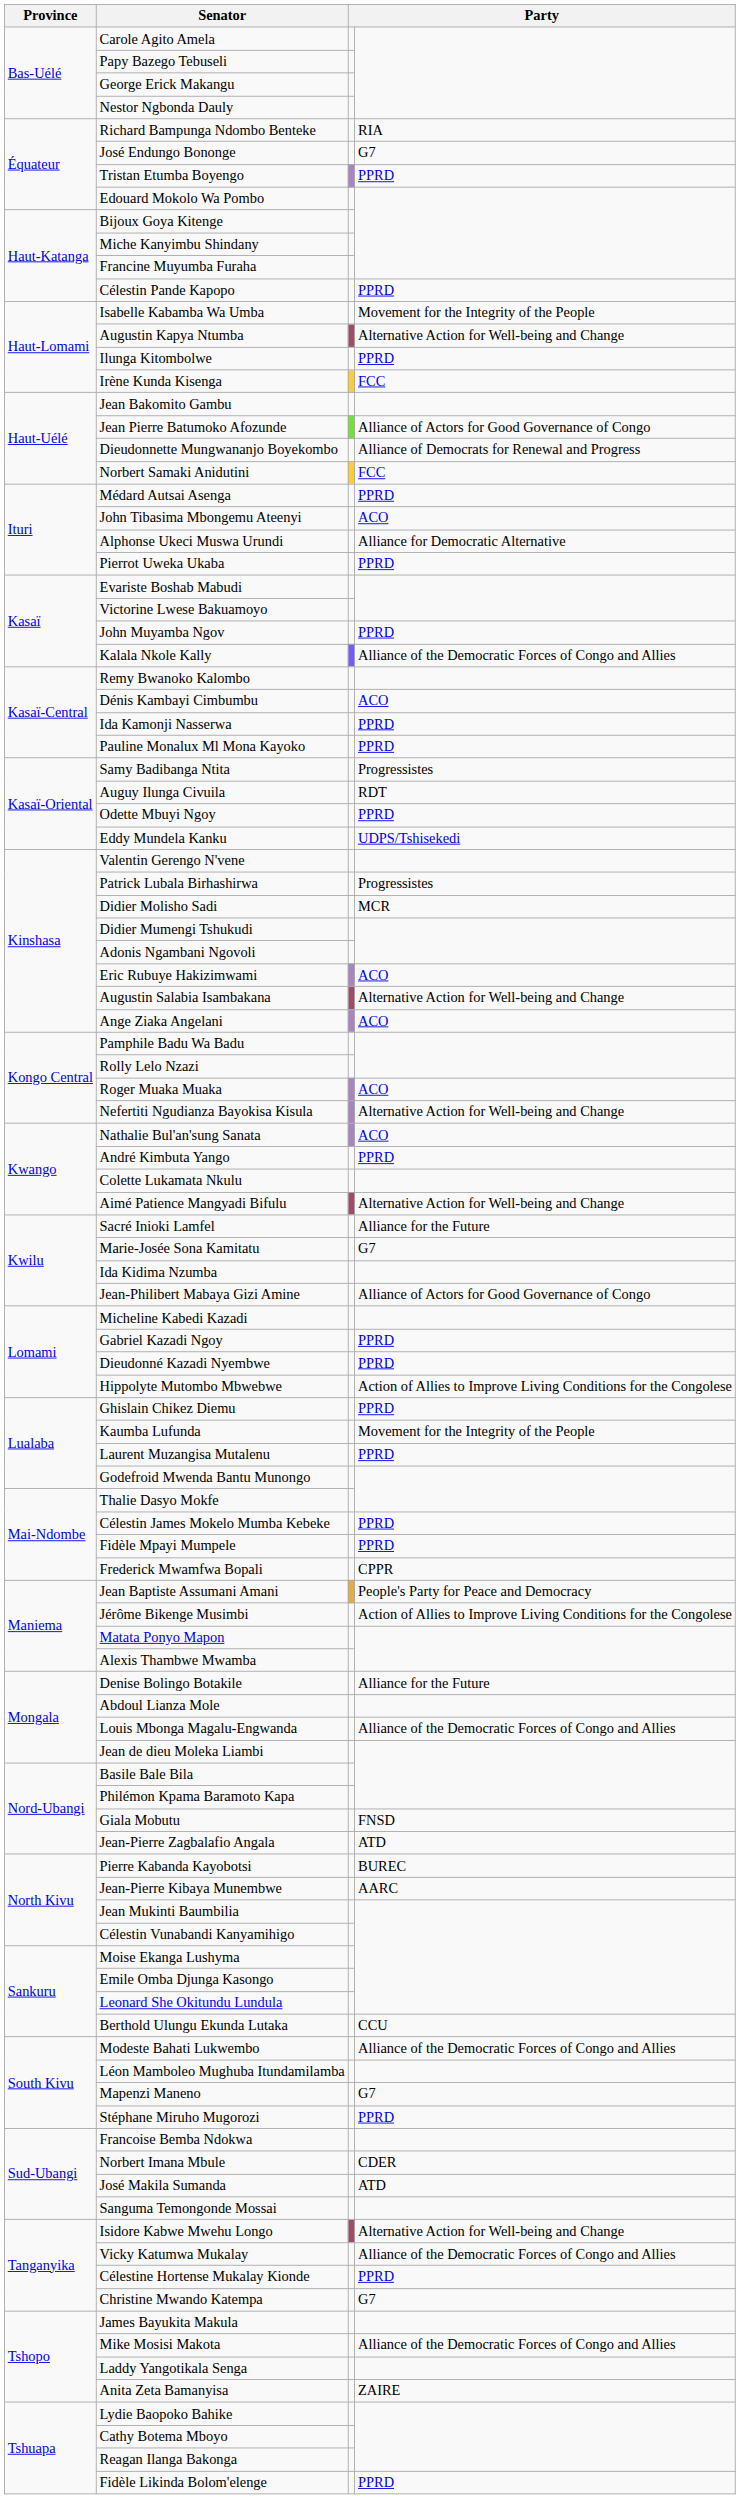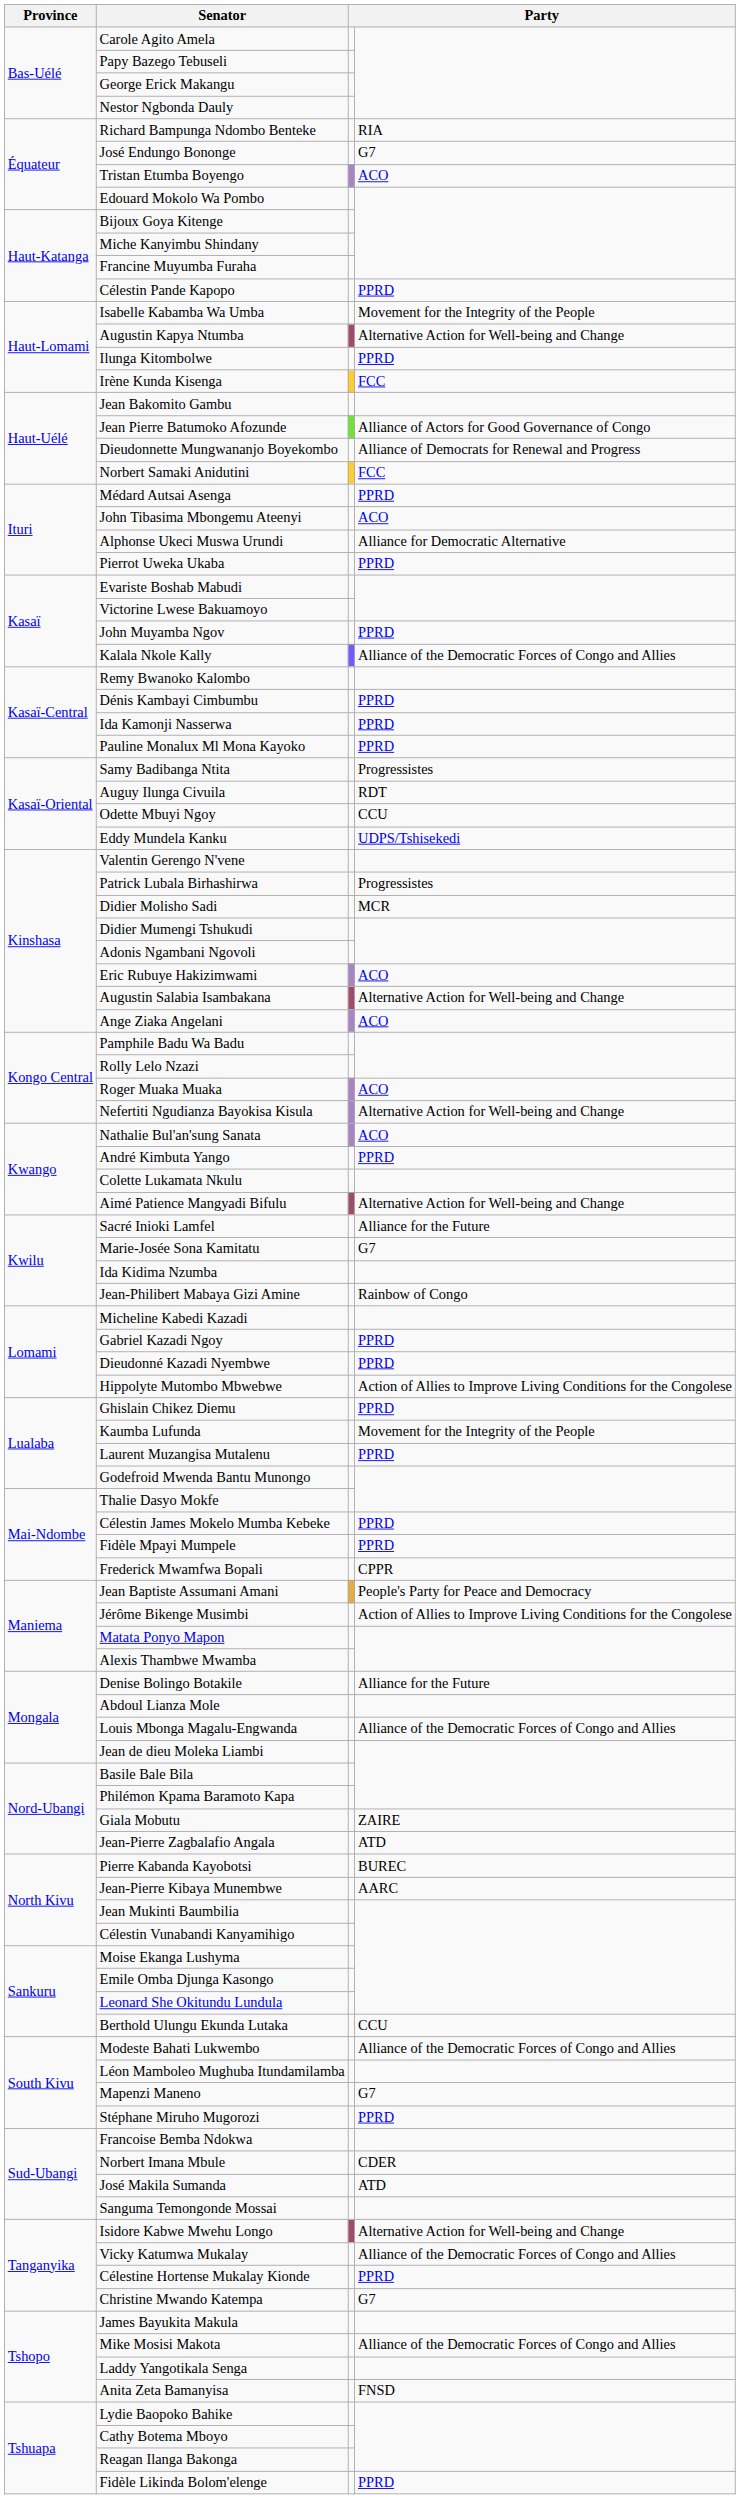Tristan Etumba Boyengo | column 4: PPRD -> ACO
Dénis Kambayi Cimbumbu | column 4: ACO -> PPRD
Odette Mbuyi Ngoy | column 4: PPRD -> CCU
Jean-Philibert Mabaya Gizi Amine | column 4: Alliance of Actors for Good Governance of Congo -> Rainbow of Congo
Giala Mobutu | column 4: FNSD -> ZAIRE
Anita Zeta Bamanyisa | column 4: ZAIRE -> FNSD
